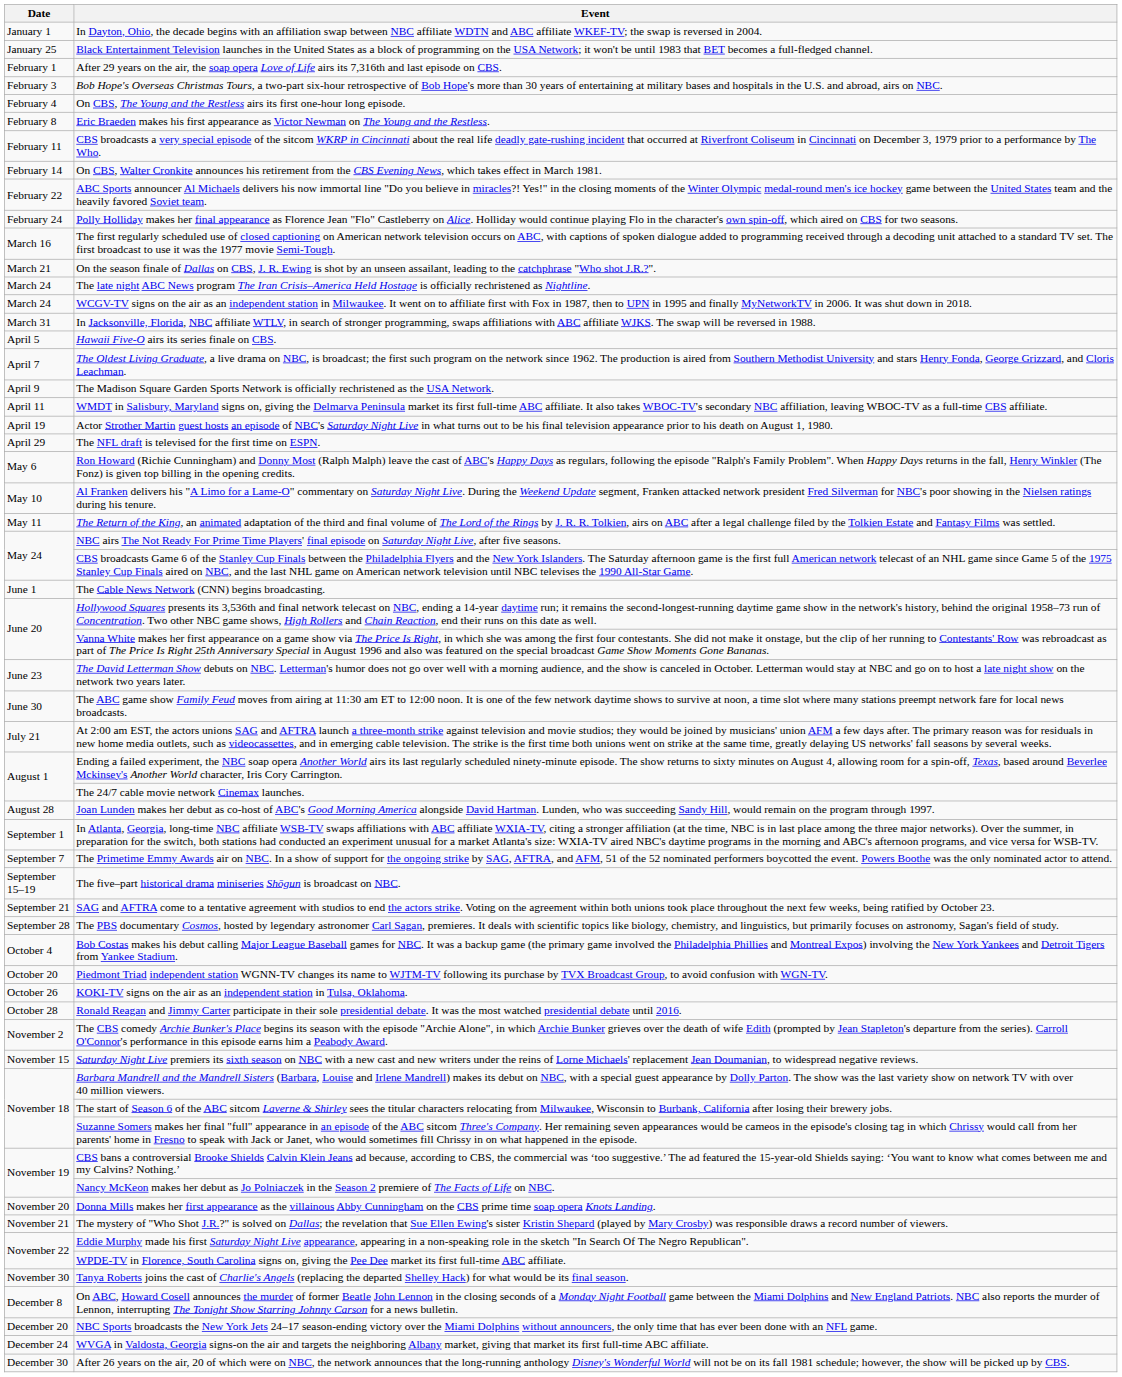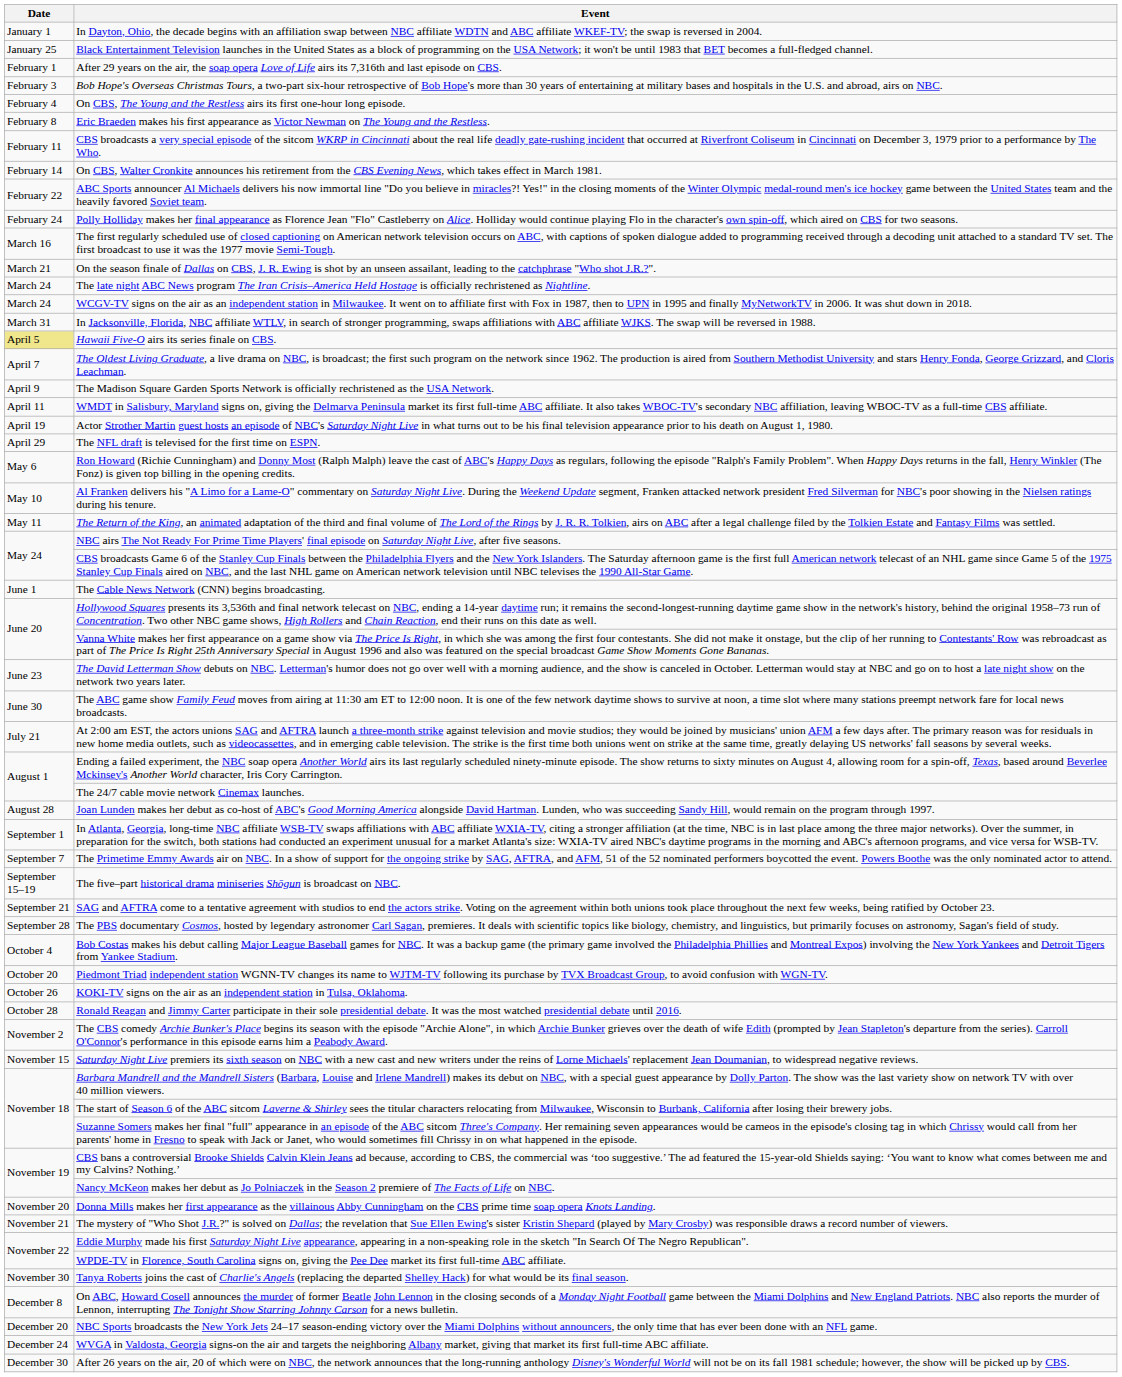Hawaii Five-O airs its series finale on CBS. | Date: no background -> khaki background
